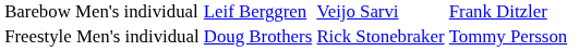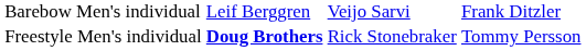Freestyle Men's individual | column 2: normal -> bold
